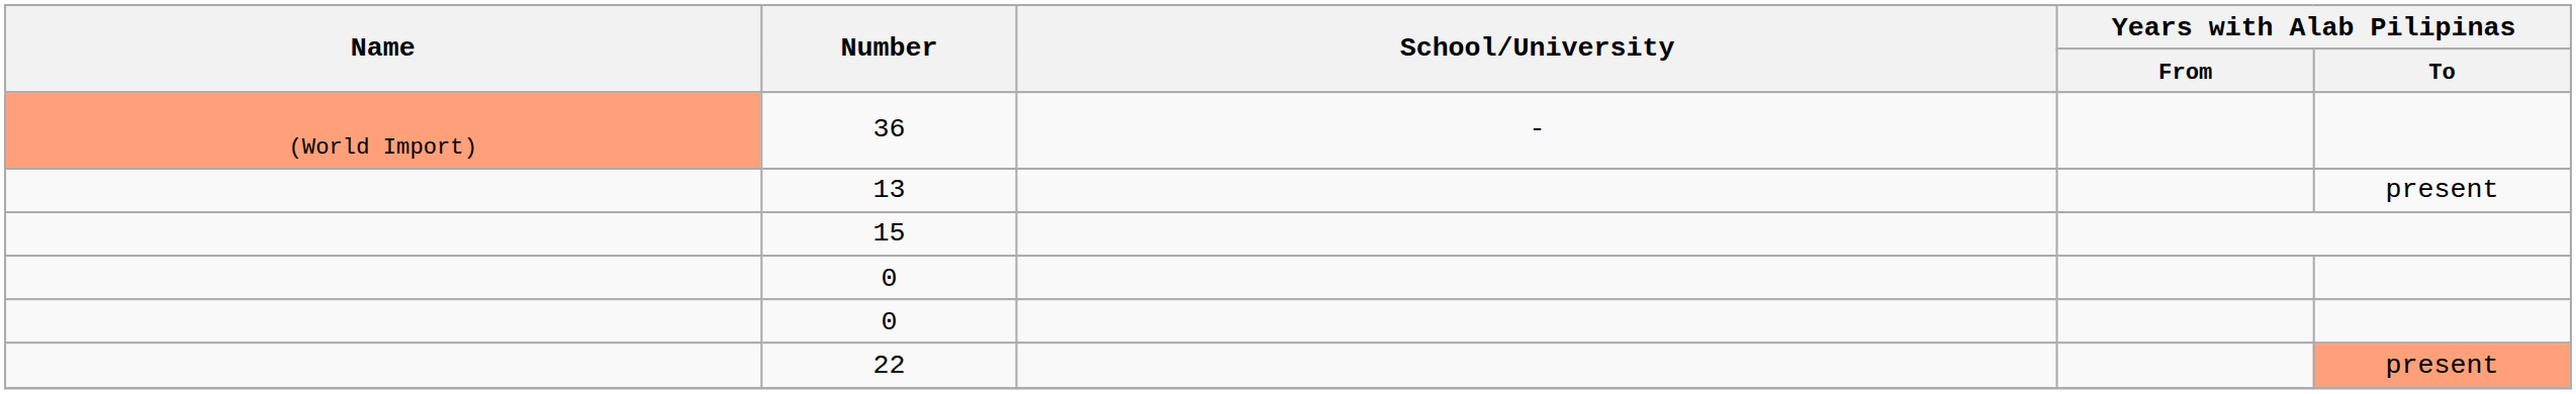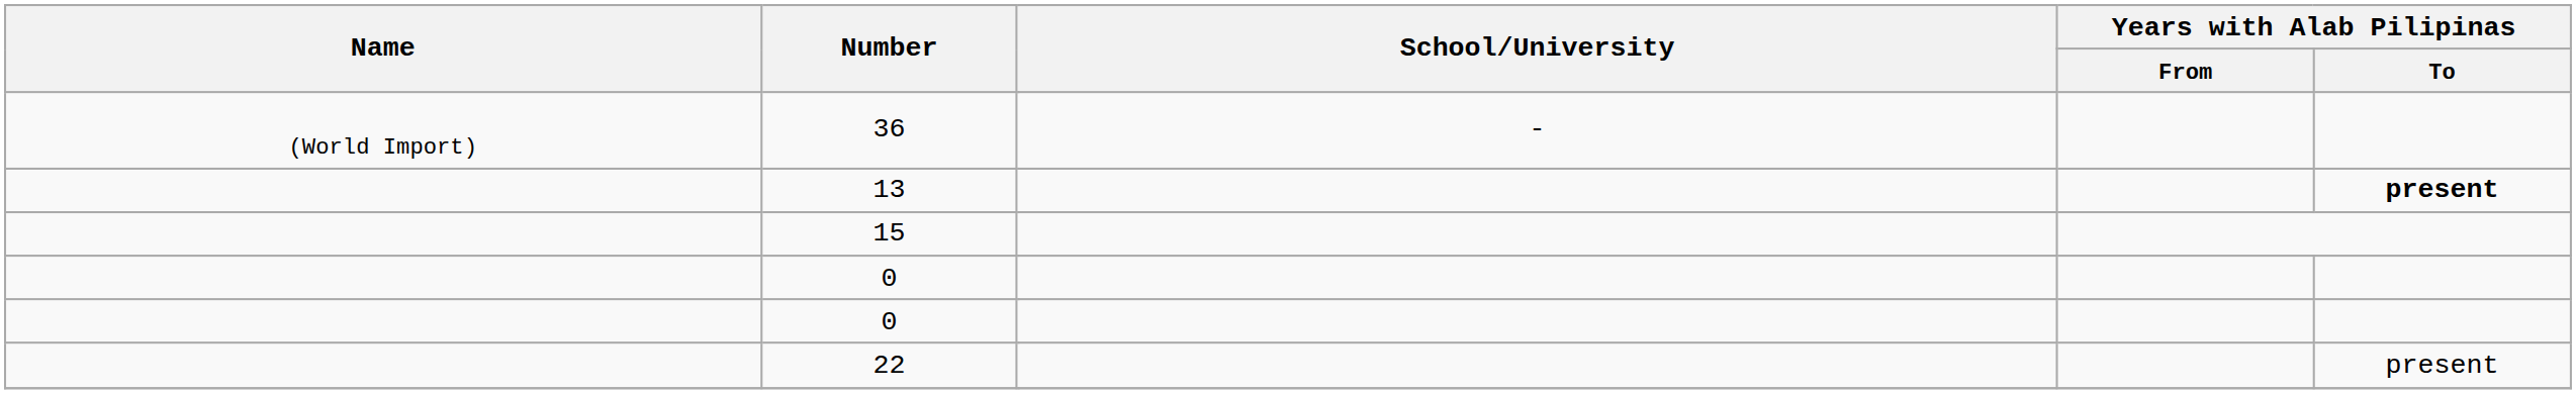36 | Name: lightsalmon background -> no background
13 | Years with Alab Pilipinas / To: normal -> bold
22 | Years with Alab Pilipinas / To: lightsalmon background -> no background
